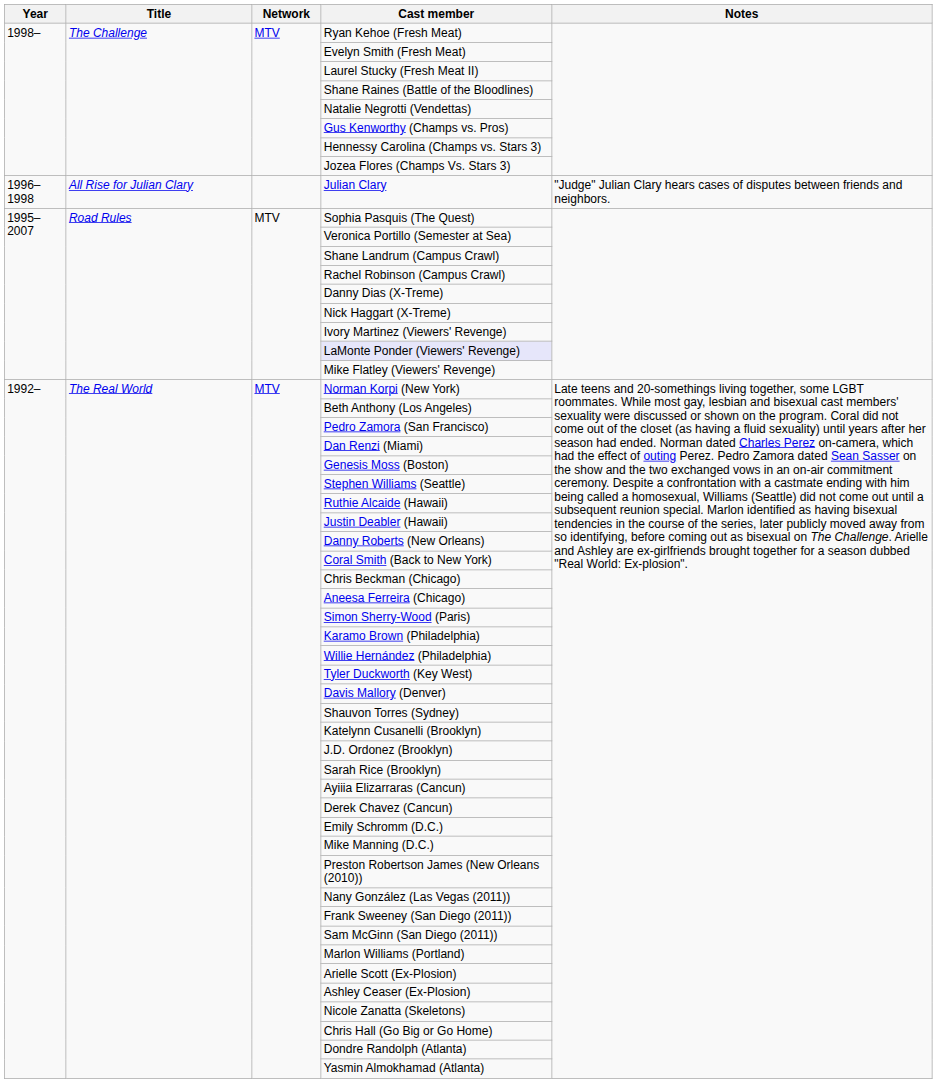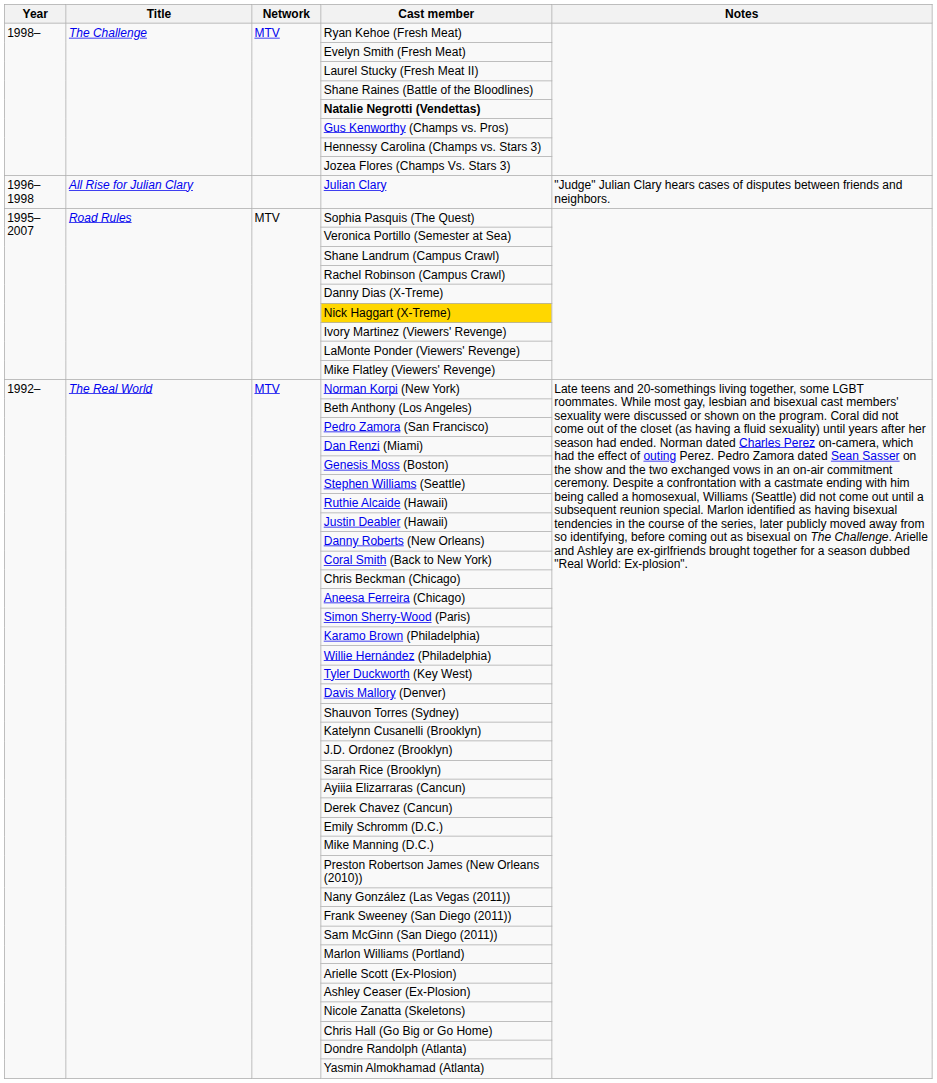Natalie Negrotti (Vendettas) | Cast member: normal -> bold
Nick Haggart (X-Treme) | Cast member: no background -> gold background
LaMonte Ponder (Viewers' Revenge) | Cast member: lavender background -> no background
